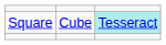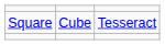Square | column 3: paleturquoise background -> no background
